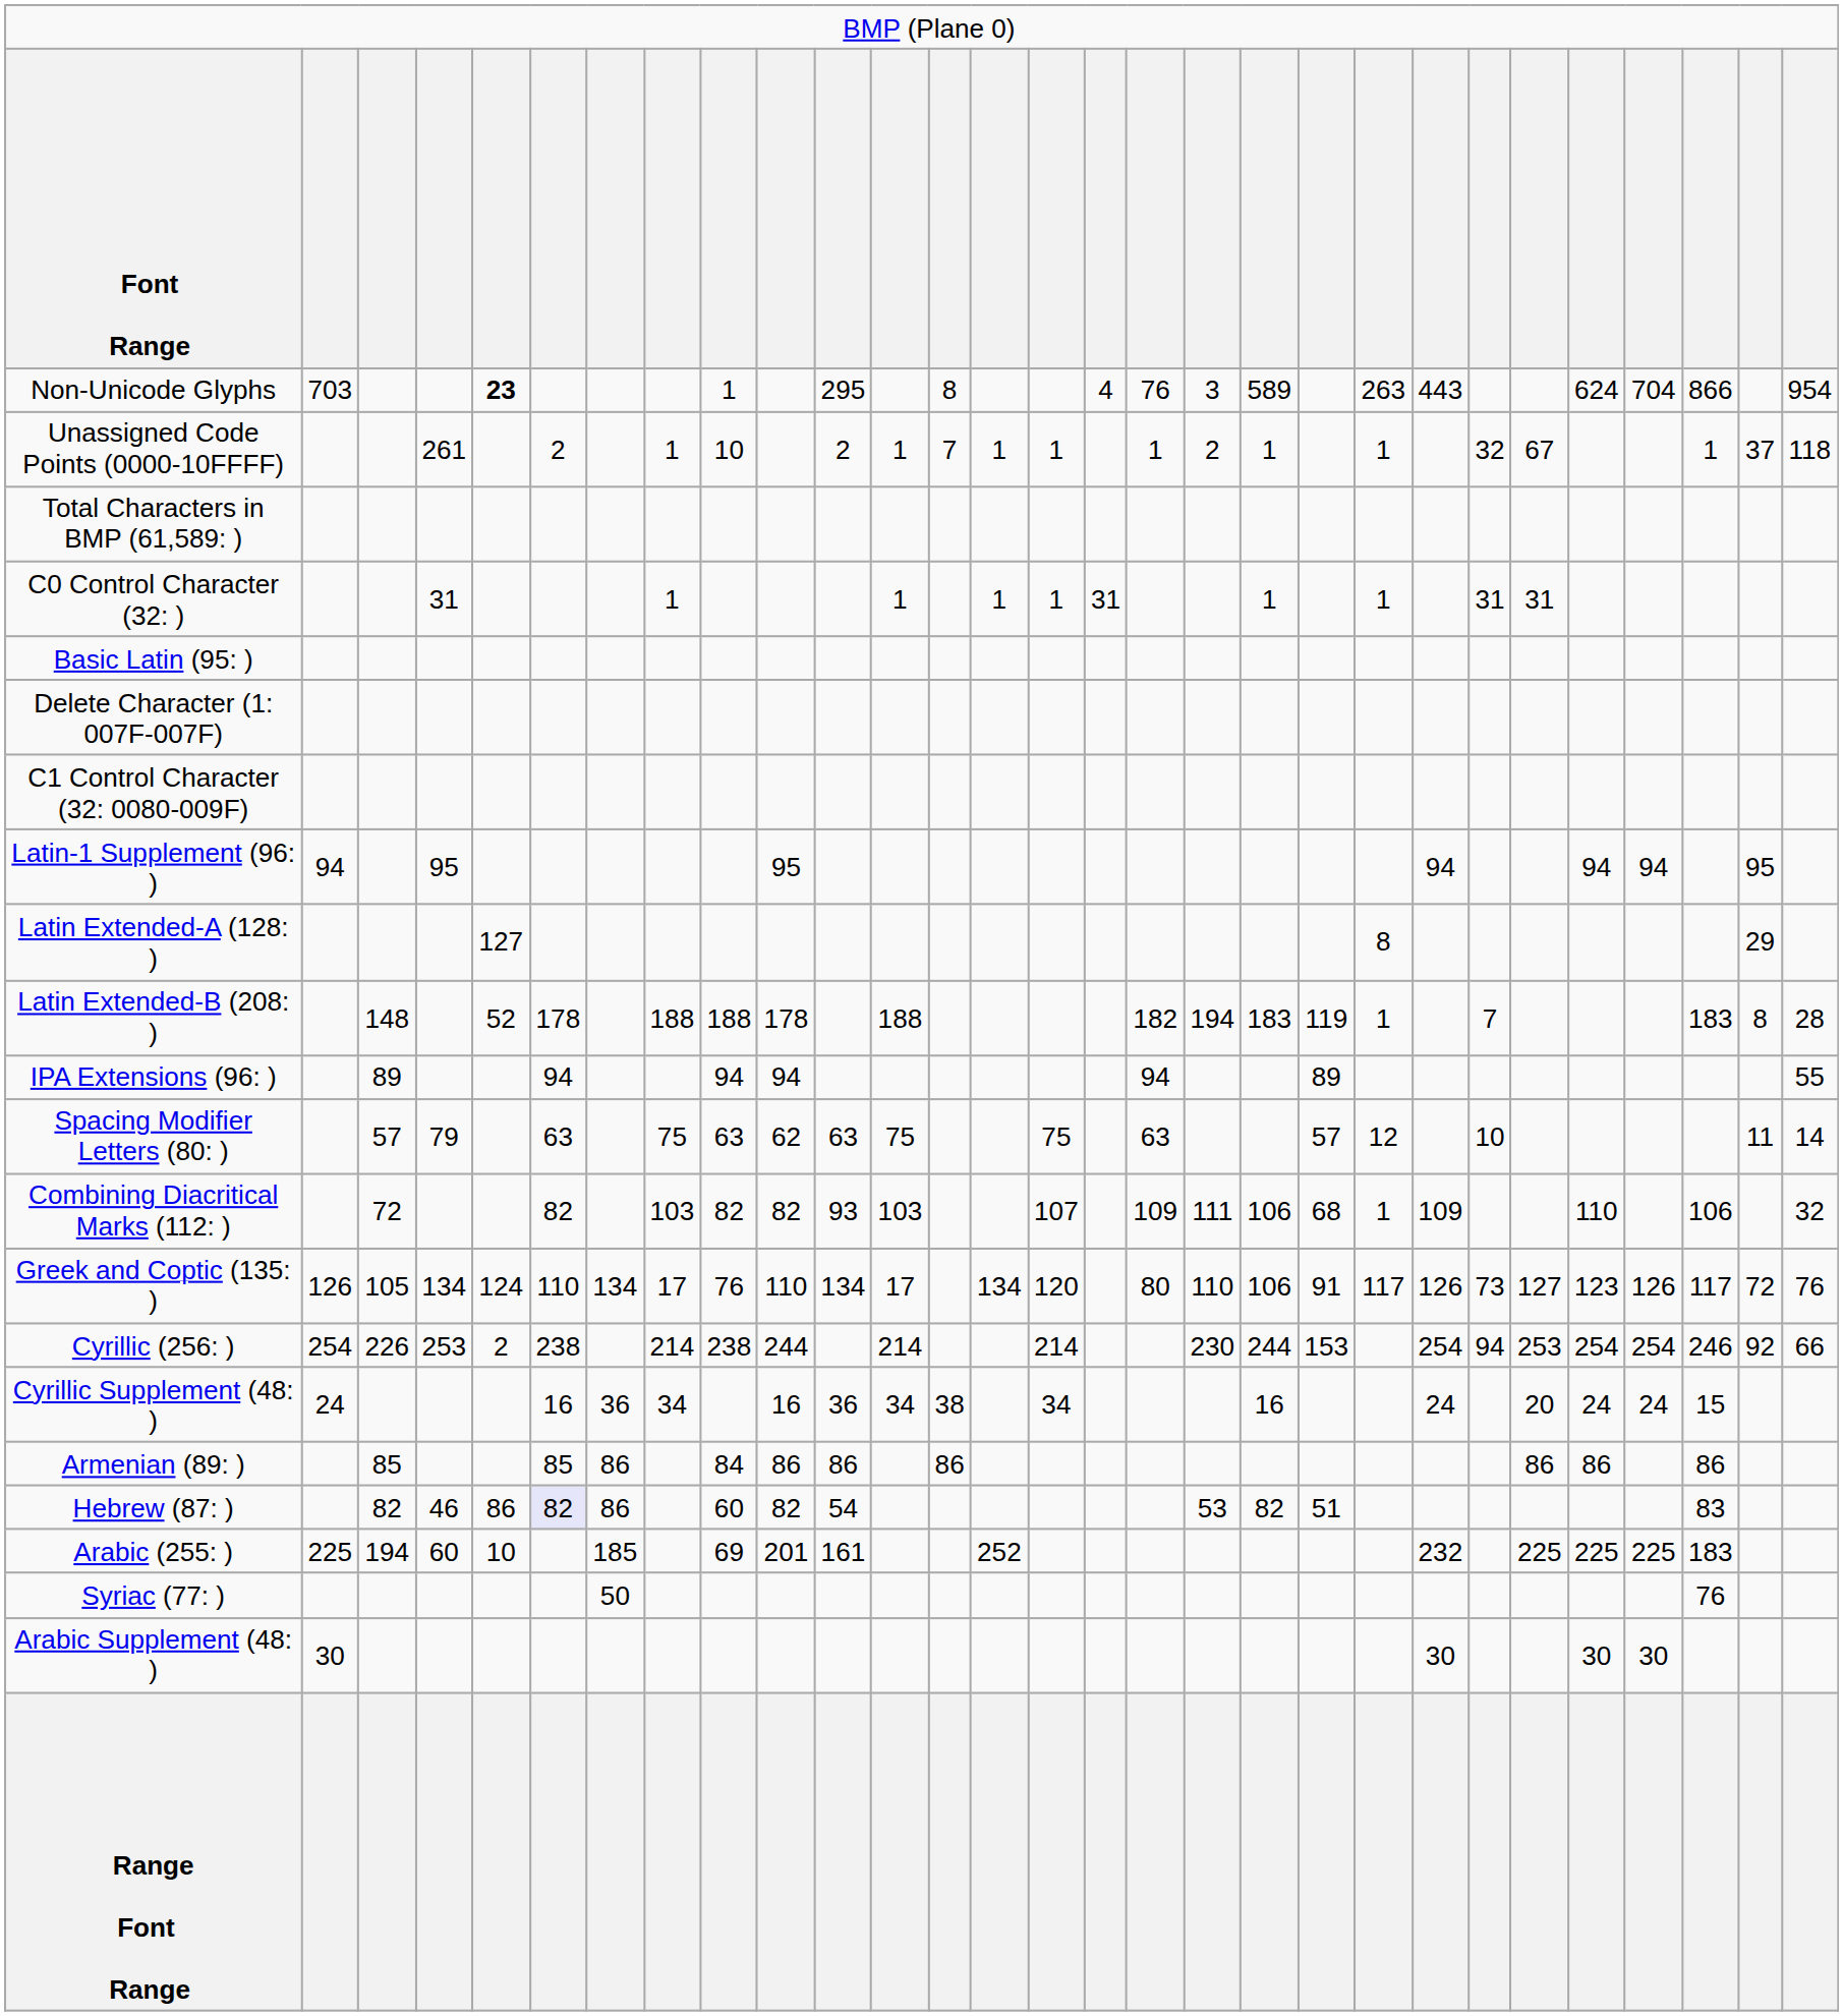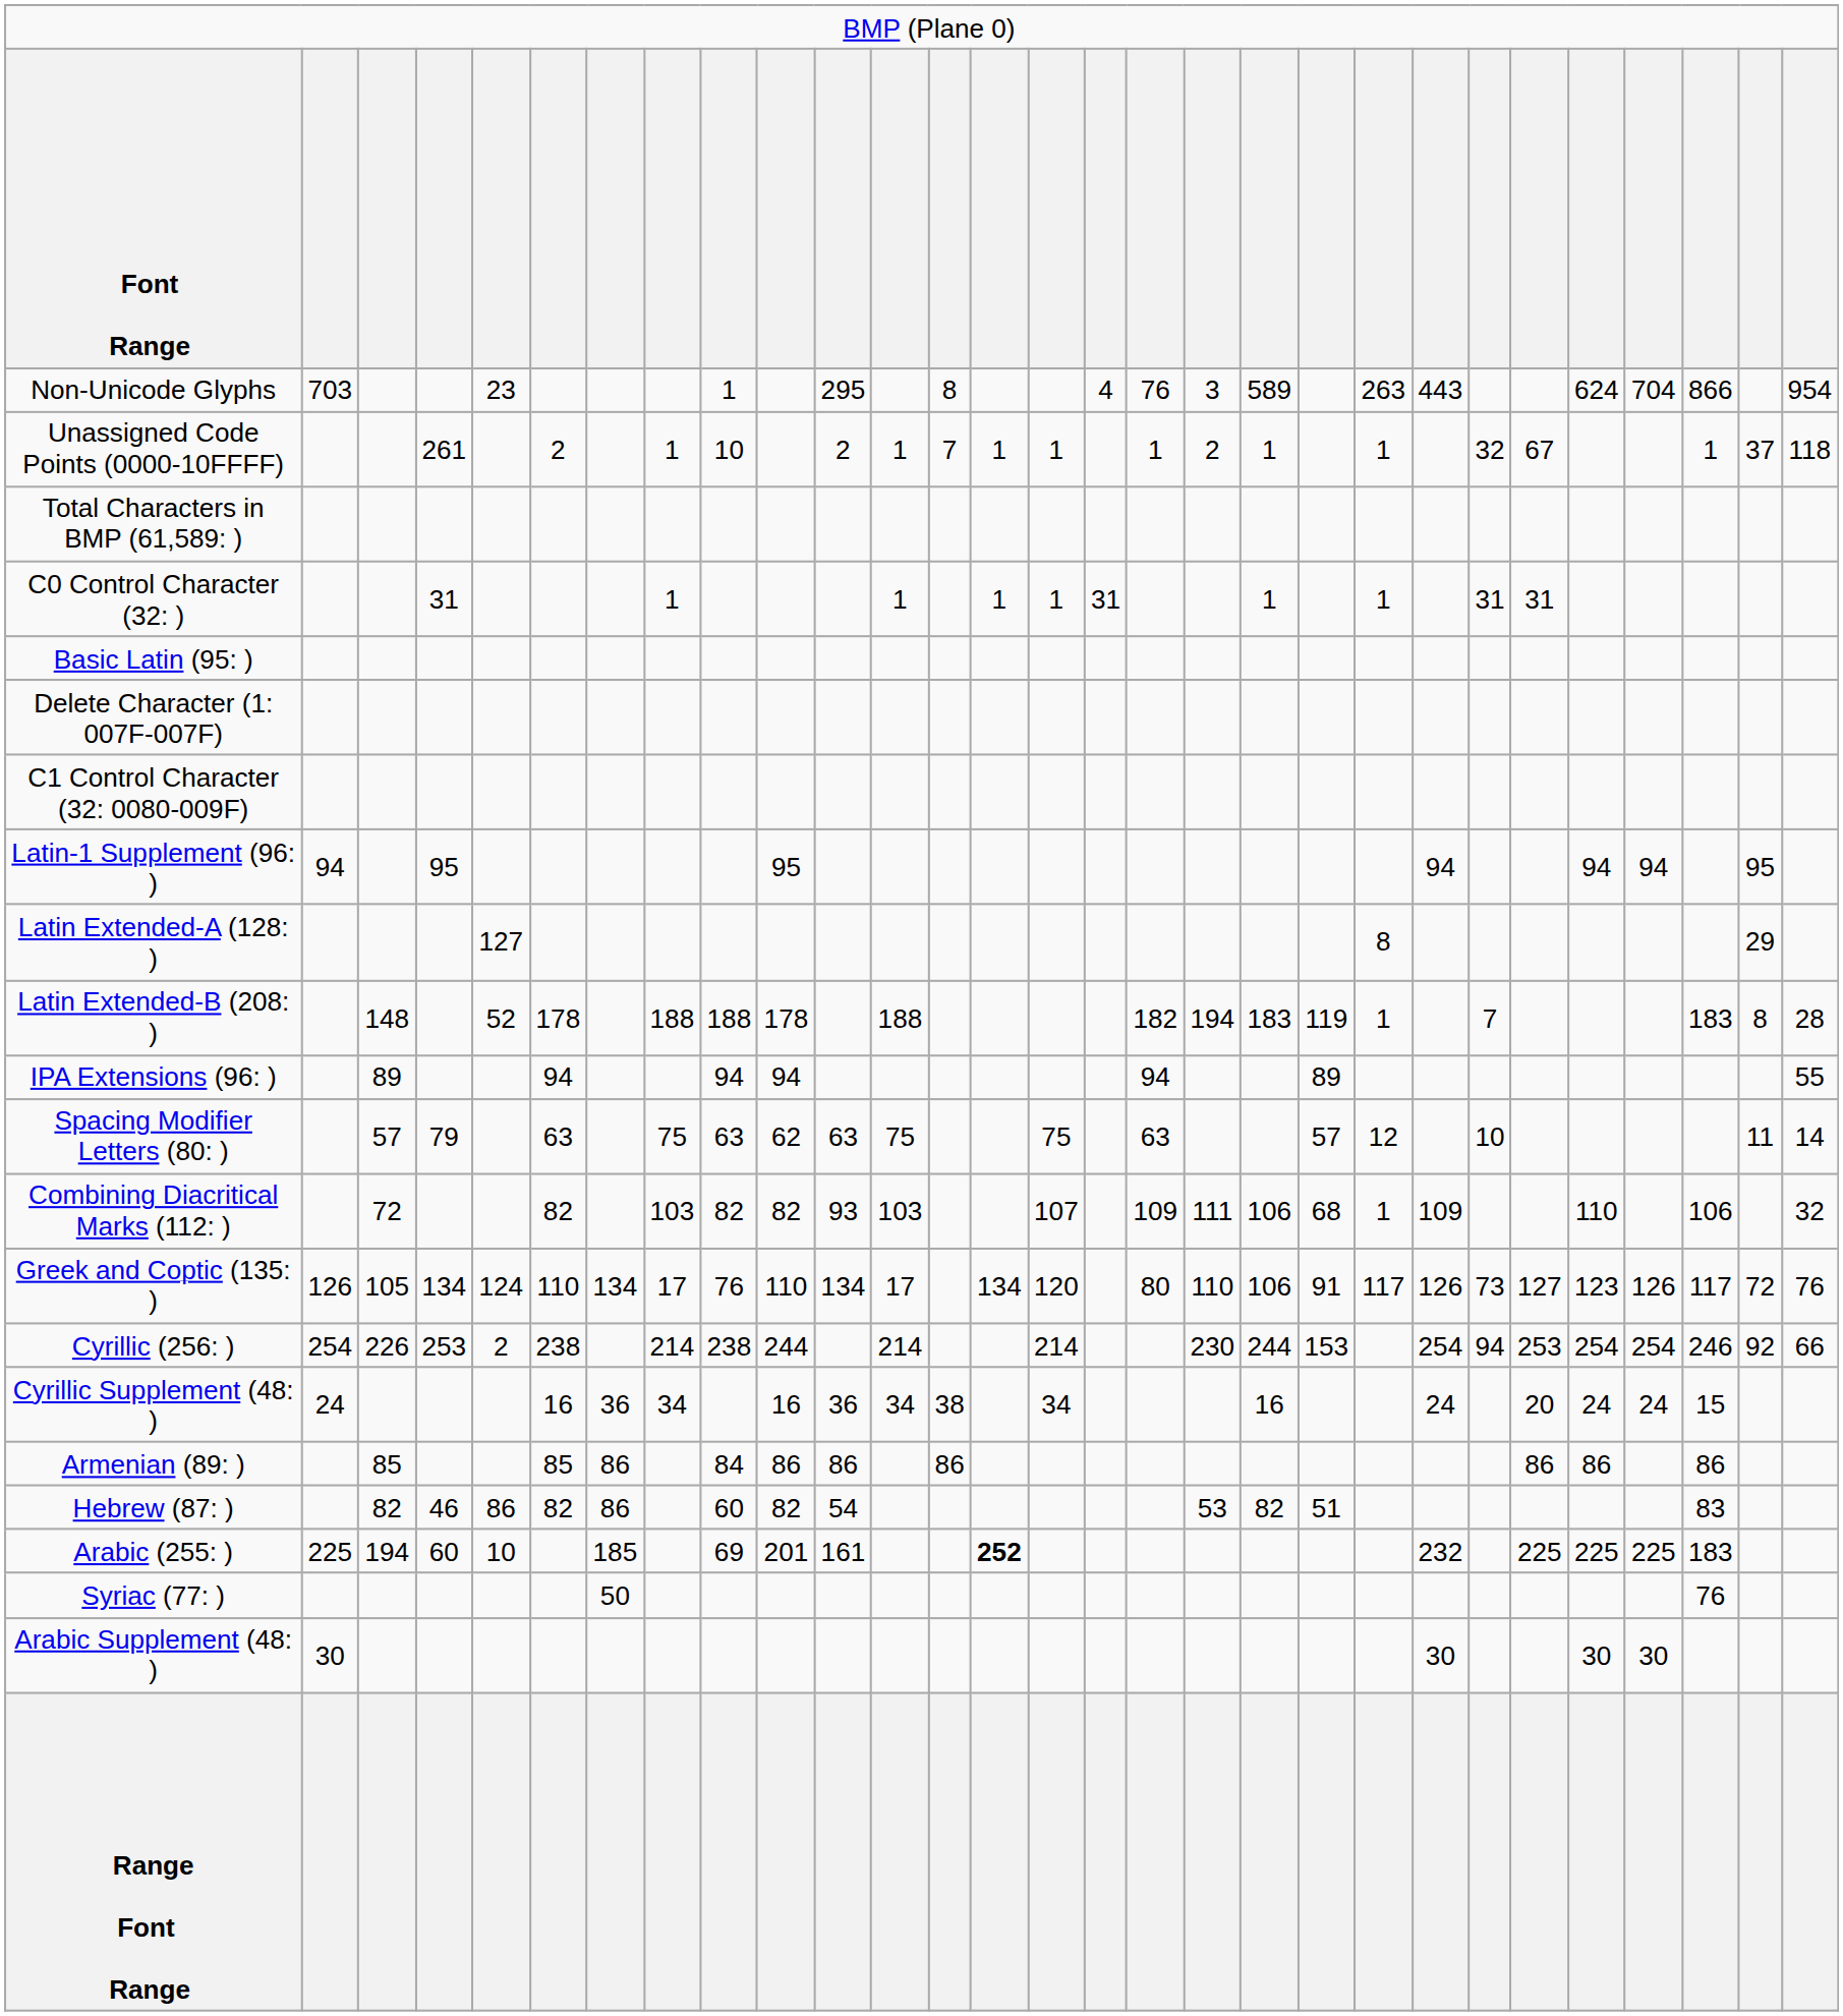Non-Unicode Glyphs | column 5: bold -> normal
Hebrew (87: ) | column 6: lavender background -> no background
Arabic (255: ) | column 14: normal -> bold
